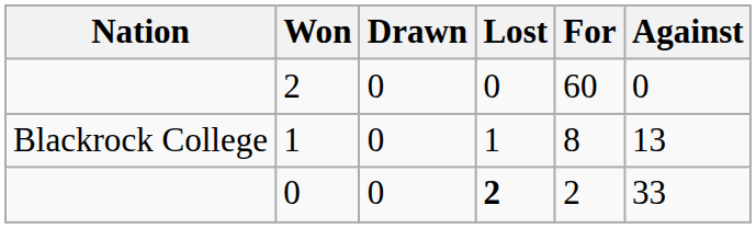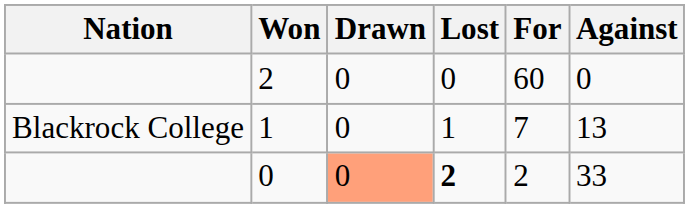row 3 | For: 8 -> 7
row 4 | Drawn: no background -> lightsalmon background
